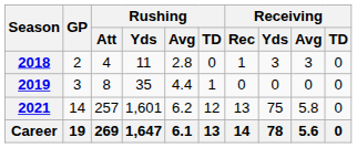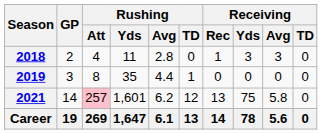2021 | Rushing / Att: no background -> pink background
